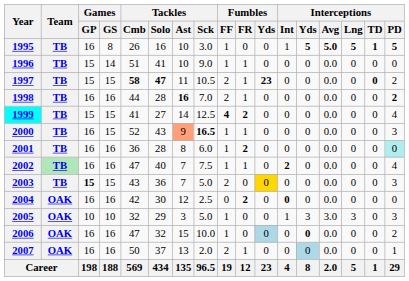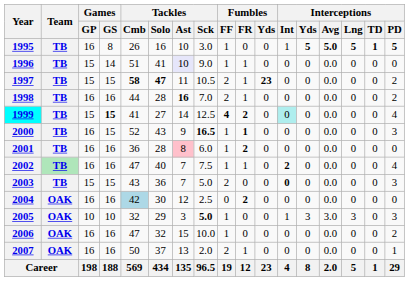1996 | Tackles / Ast: no background -> lavender background
1997 | Interceptions / TD: bold -> normal
1998 | Interceptions / PD: bold -> normal
1999 | Games / GS: normal -> bold
1999 | Interceptions / Int: no background -> paleturquoise background
2000 | Tackles / Ast: lightsalmon background -> no background
2000 | Fumbles / FR: normal -> bold
2001 | Tackles / Ast: no background -> pink background
2001 | Interceptions / PD: paleturquoise background -> no background
2003 | Games / GP: bold -> normal
2003 | Fumbles / Yds: gold background -> no background
2003 | Interceptions / Int: normal -> bold
2004 | Tackles / Cmb: no background -> lightblue background
2004 | Interceptions / Int: bold -> normal
2005 | Tackles / Sck: normal -> bold
2006 | Fumbles / Yds: lightblue background -> no background
2006 | Interceptions / Yds: bold -> normal
2007 | Interceptions / Yds: lightblue background -> no background
